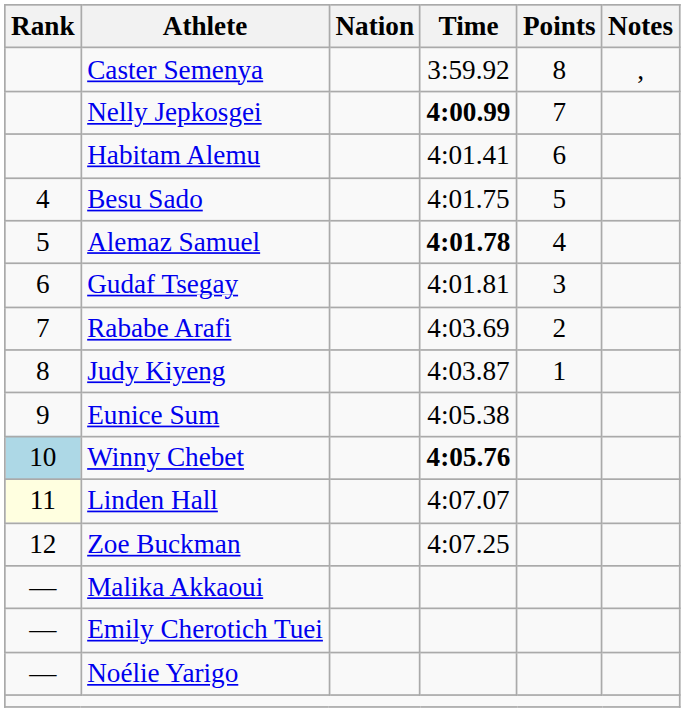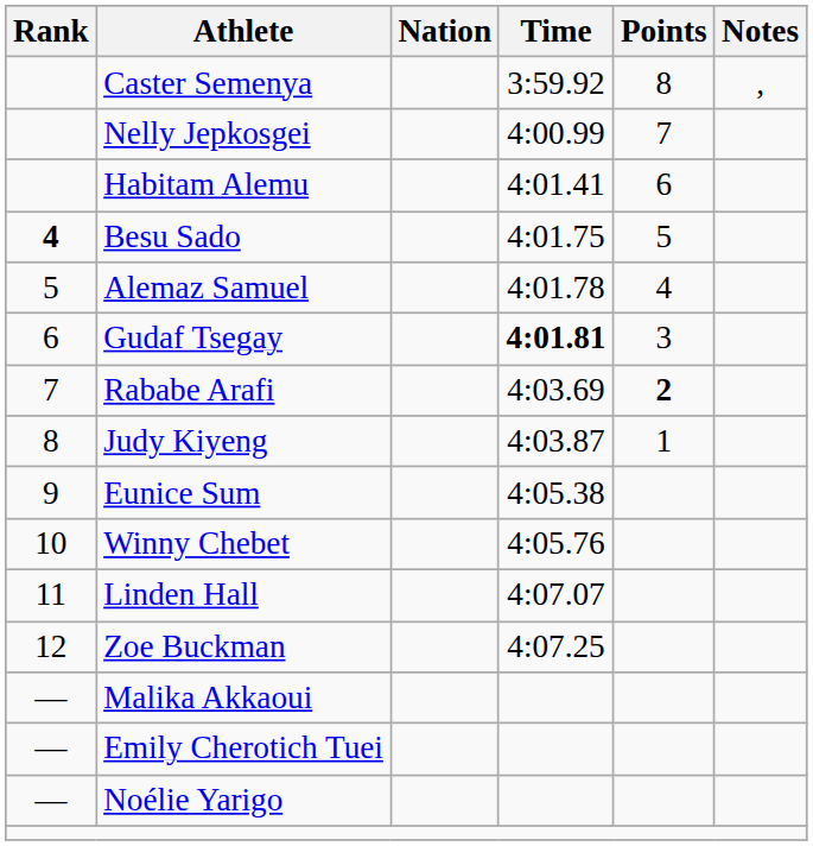Nelly Jepkosgei | Time: bold -> normal
Besu Sado | Rank: normal -> bold
Alemaz Samuel | Time: bold -> normal
Gudaf Tsegay | Time: normal -> bold
Rababe Arafi | Points: normal -> bold
Winny Chebet | Rank: lightblue background -> no background
Winny Chebet | Time: bold -> normal
Linden Hall | Rank: lightyellow background -> no background
